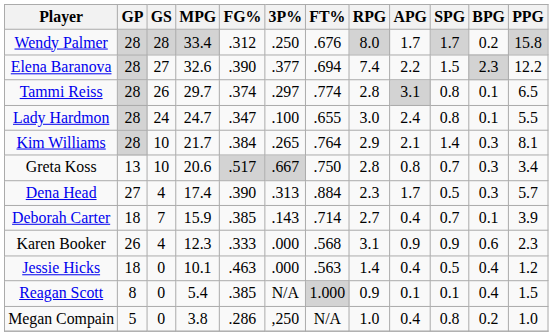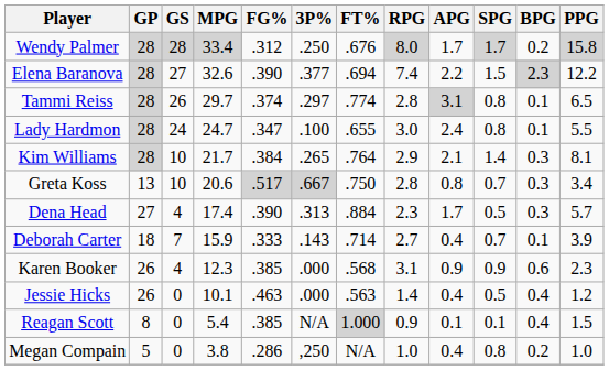Deborah Carter | FG%: .385 -> .333
Karen Booker | FG%: .333 -> .385
Jessie Hicks | GP: 18 -> 26
